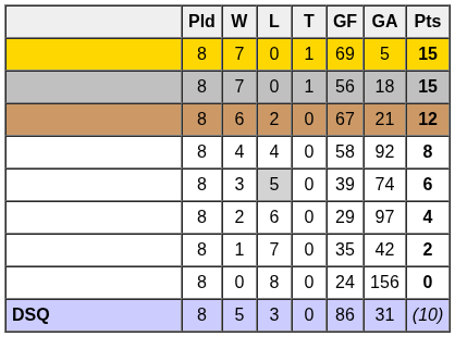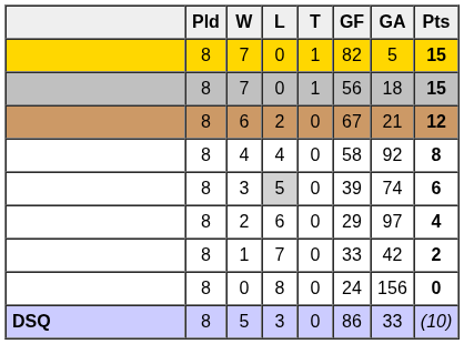row 2 | GF: 69 -> 82
row 8 | GF: 35 -> 33
row 10 | GA: 31 -> 33
